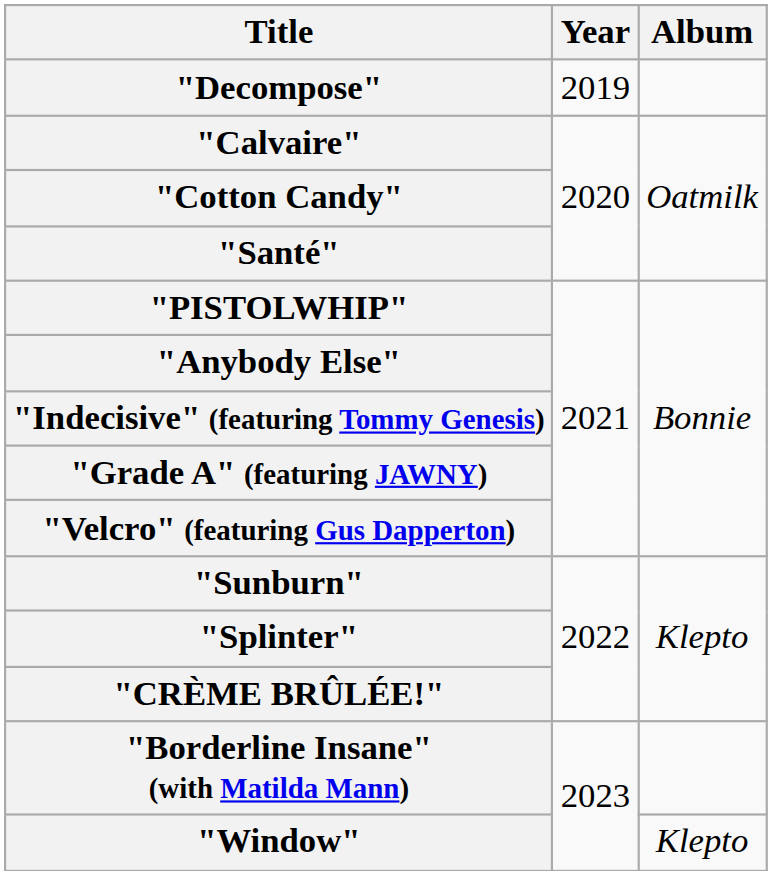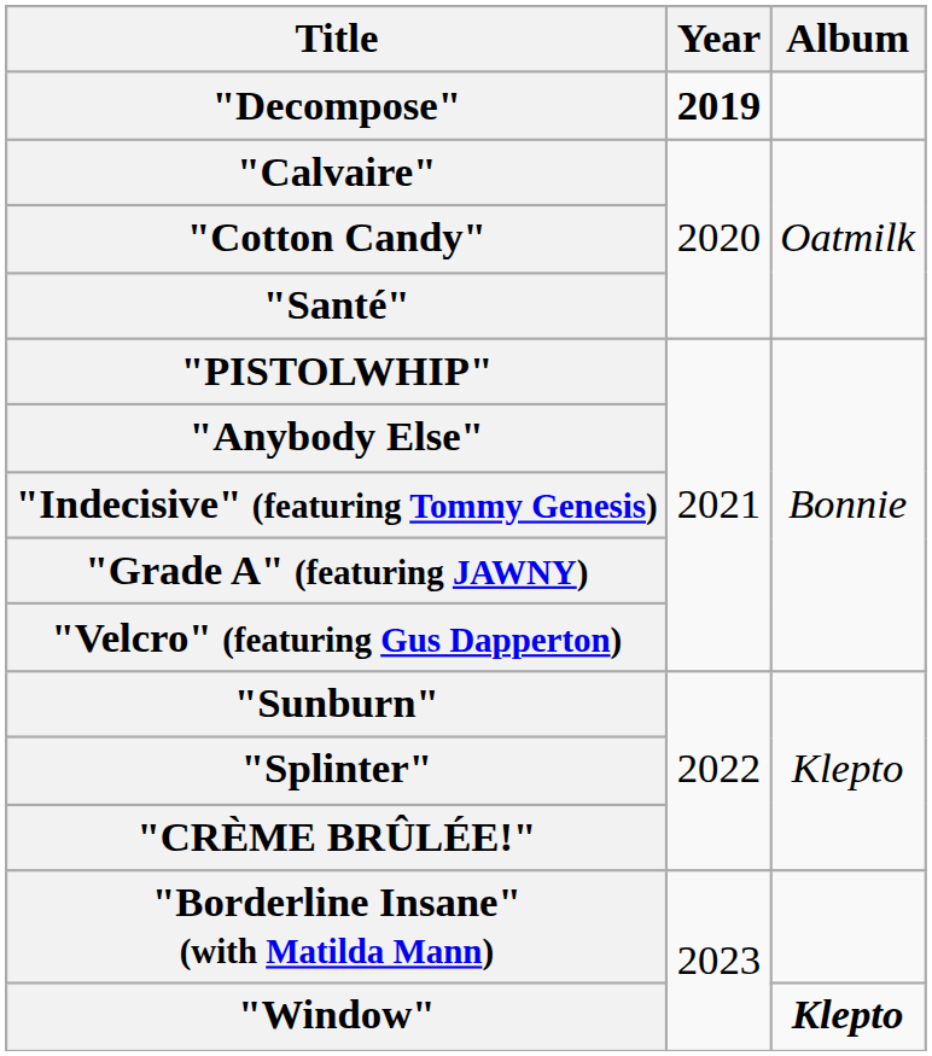"Decompose" | Year: normal -> bold
"Window" | Album: normal -> bold
